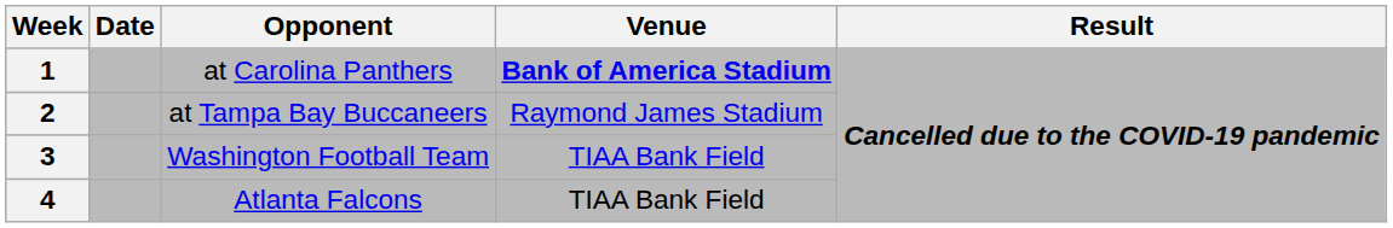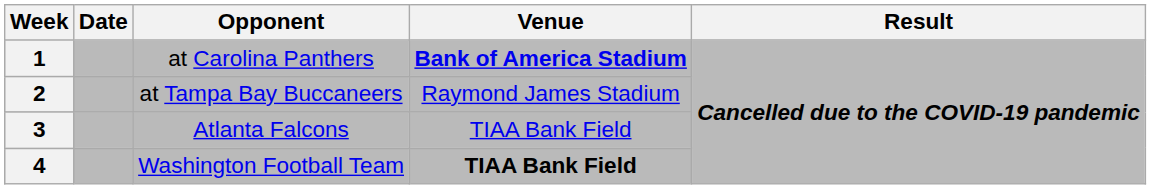3 | Opponent: Washington Football Team -> Atlanta Falcons
4 | Opponent: Atlanta Falcons -> Washington Football Team
4 | Venue: normal -> bold
